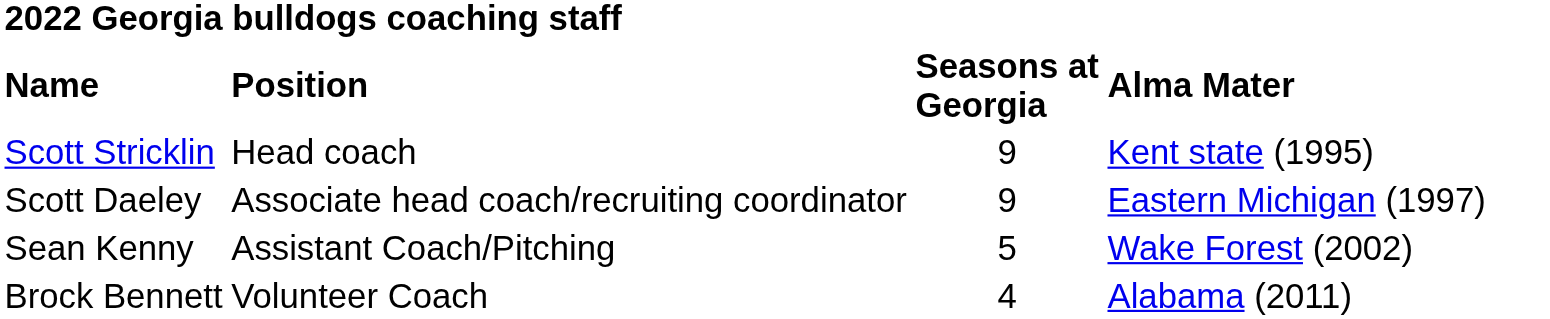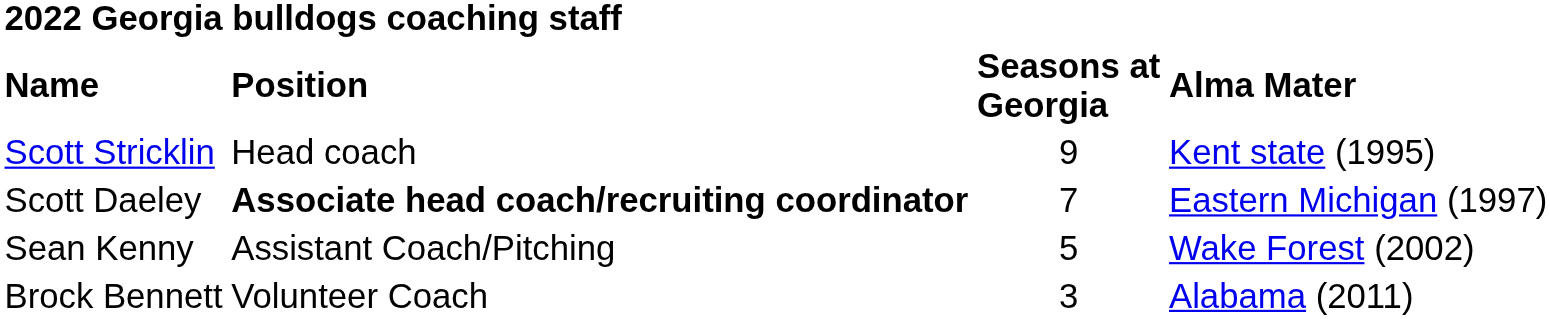Scott Daeley | Position: normal -> bold
Scott Daeley | Seasons at Georgia: 9 -> 7
Brock Bennett | Seasons at Georgia: 4 -> 3
